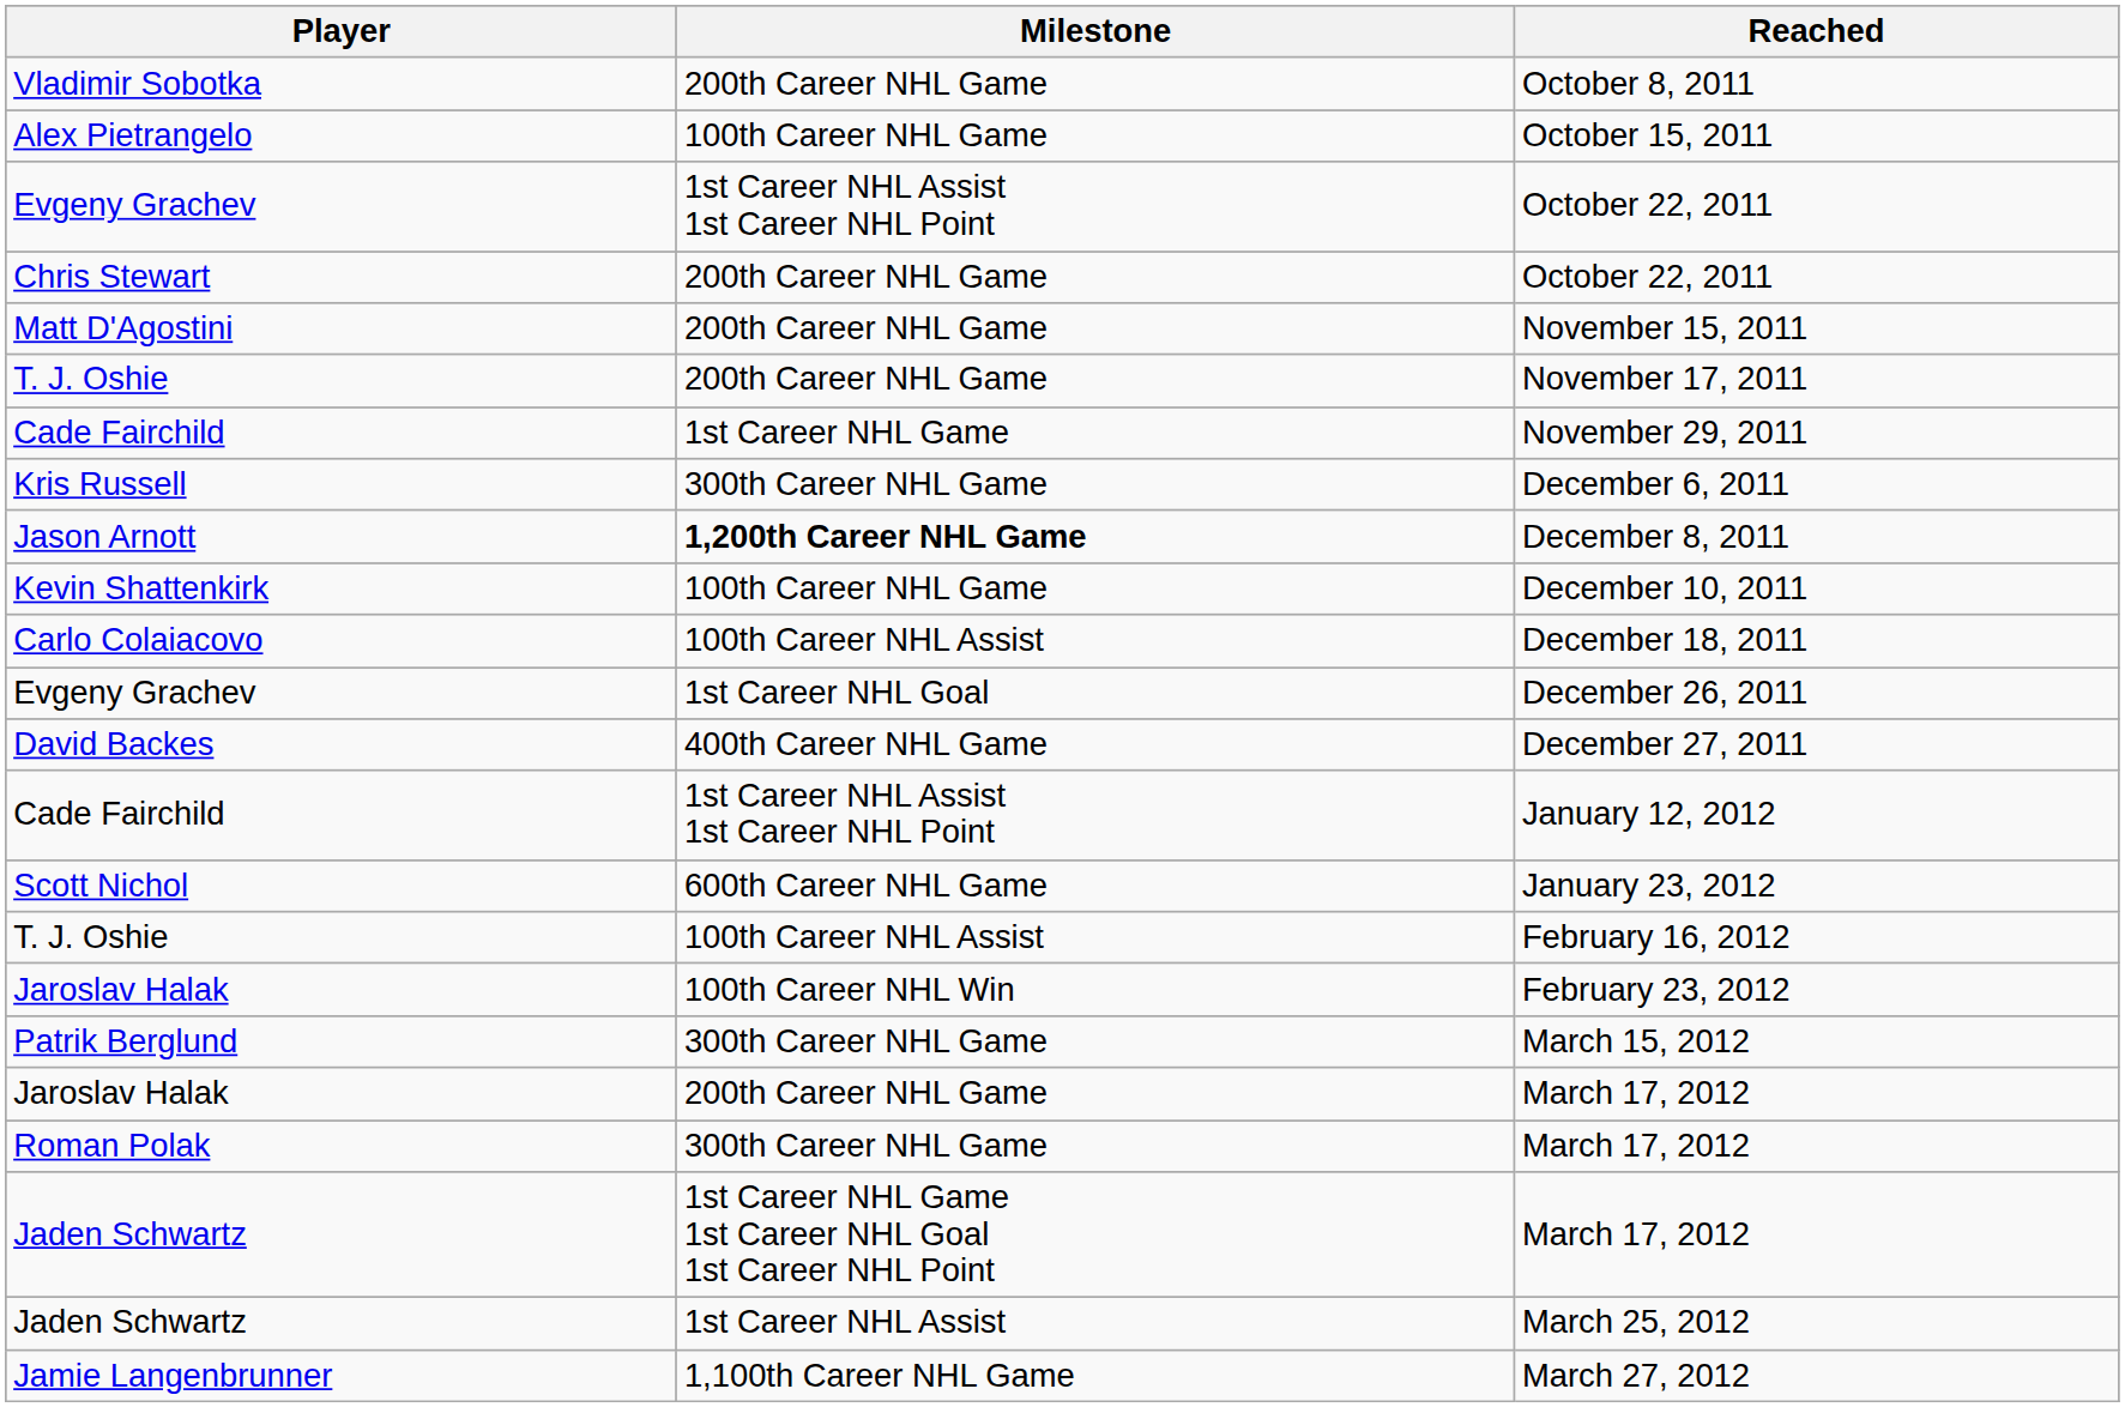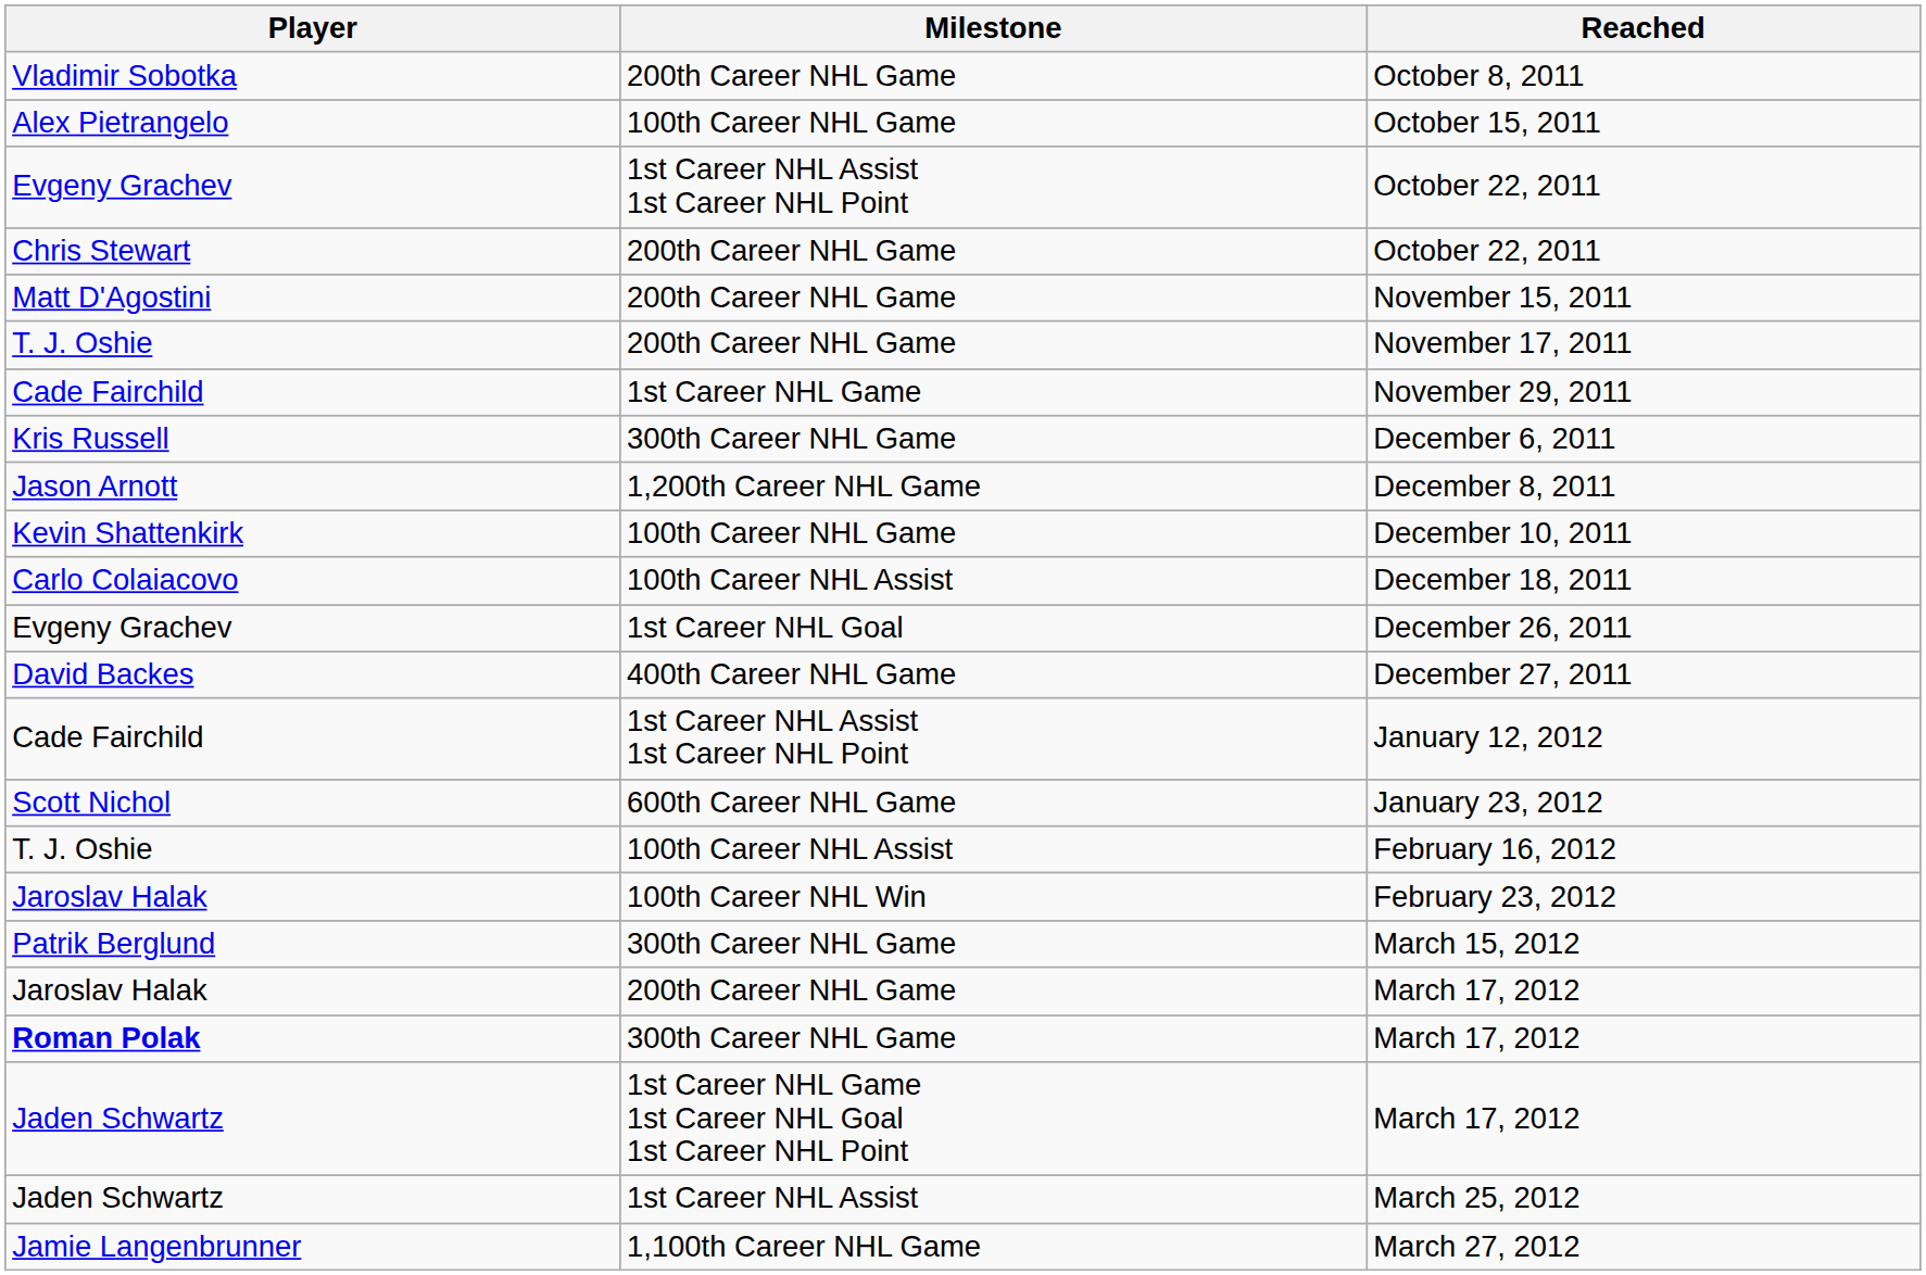row 10 | Milestone: bold -> normal
row 21 | Player: normal -> bold
